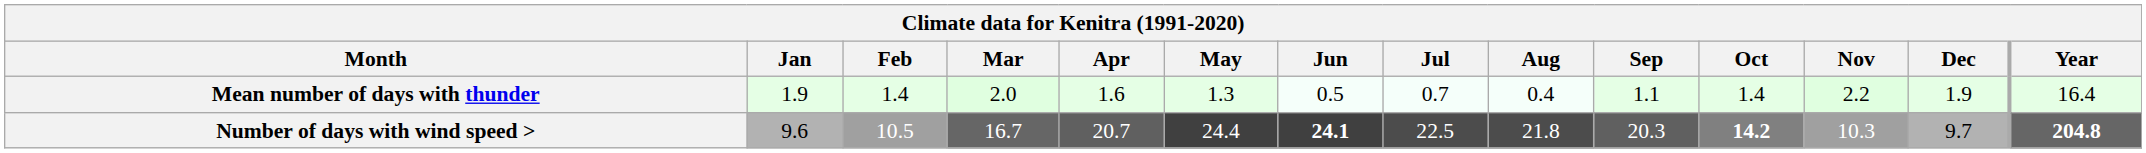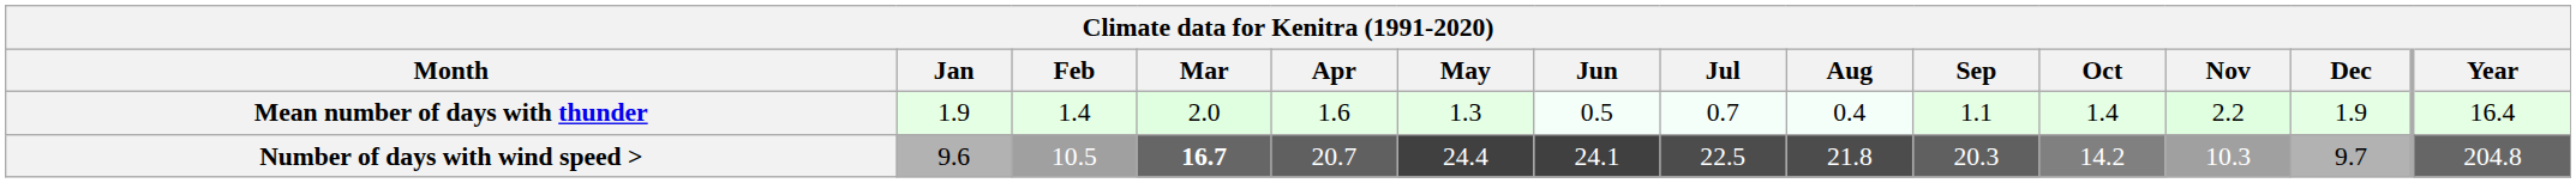Number of days with wind speed > | Mar: normal -> bold
Number of days with wind speed > | Jun: bold -> normal
Number of days with wind speed > | Oct: bold -> normal
Number of days with wind speed > | Year: bold -> normal
